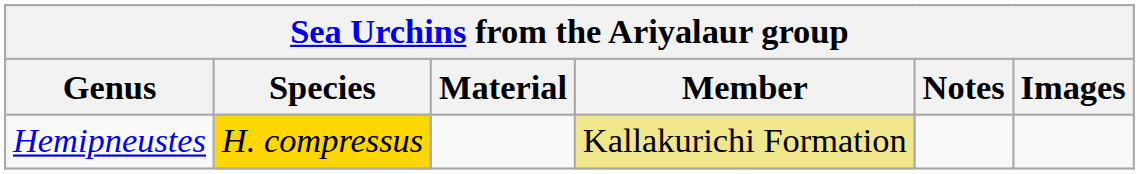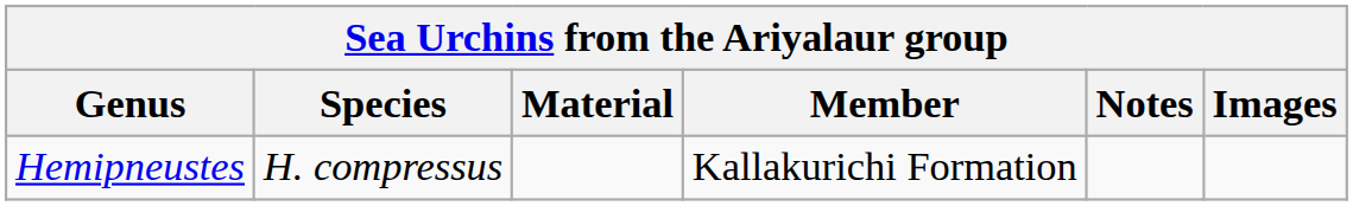Hemipneustes | Species: gold background -> no background
Hemipneustes | Member: khaki background -> no background
